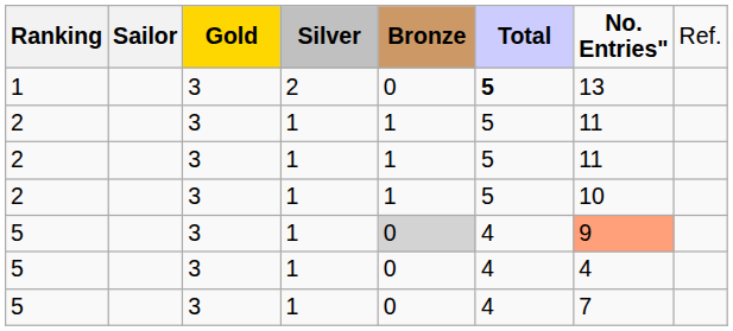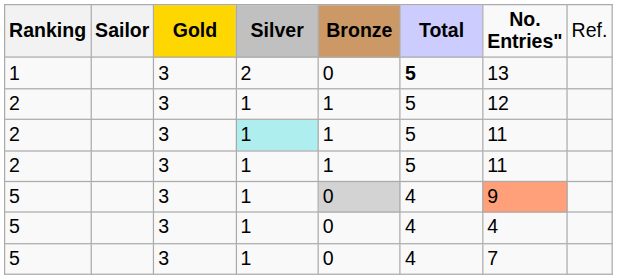row 3 | column 7: 11 -> 12
row 4 | column 4: no background -> paleturquoise background
row 5 | column 7: 10 -> 11
